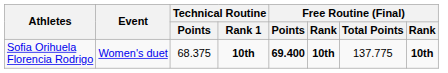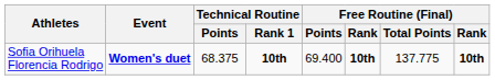Sofia Orihuela Florencia Rodrigo | Event: normal -> bold
Sofia Orihuela Florencia Rodrigo | Free Routine (Final) / Points: bold -> normal
